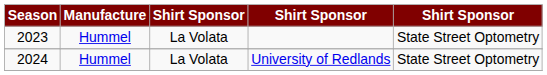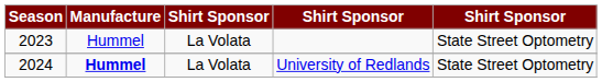University of Redlands | Manufacture: normal -> bold
